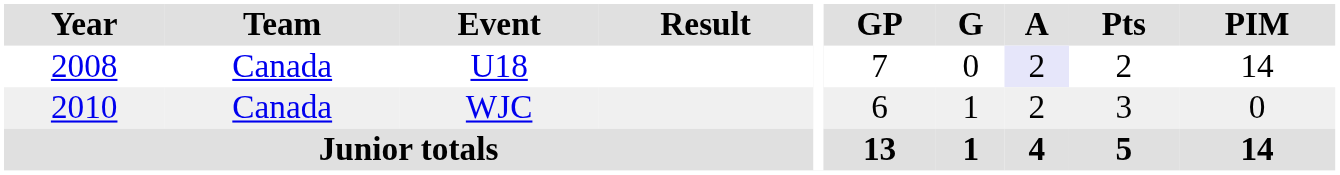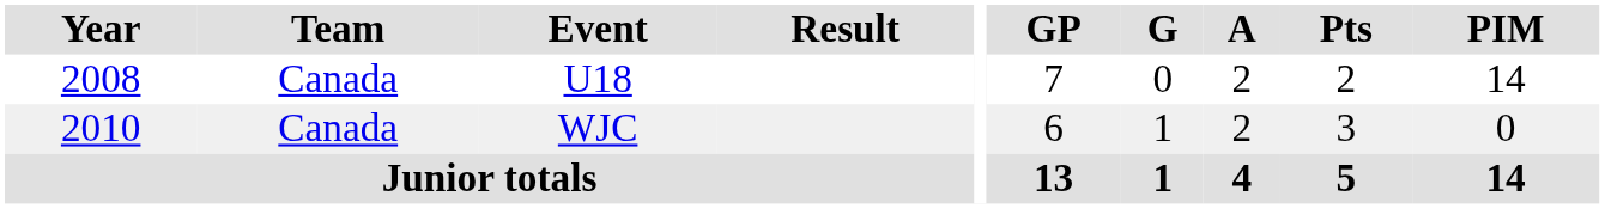U18 | A: lavender background -> no background
